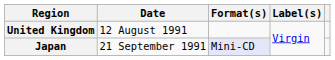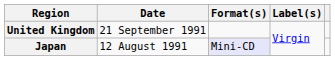United Kingdom | Date: 12 August 1991 -> 21 September 1991
Japan | Date: 21 September 1991 -> 12 August 1991
